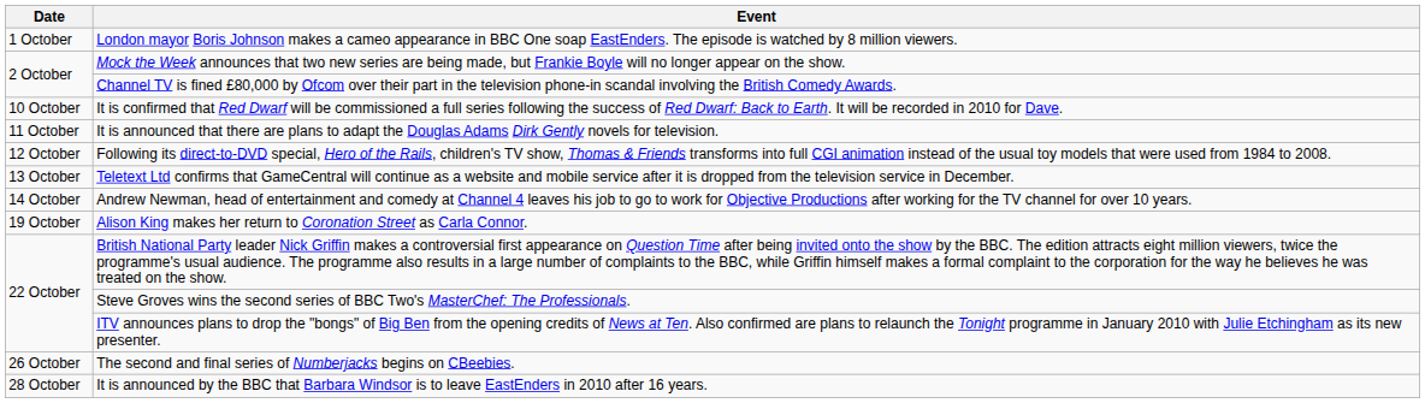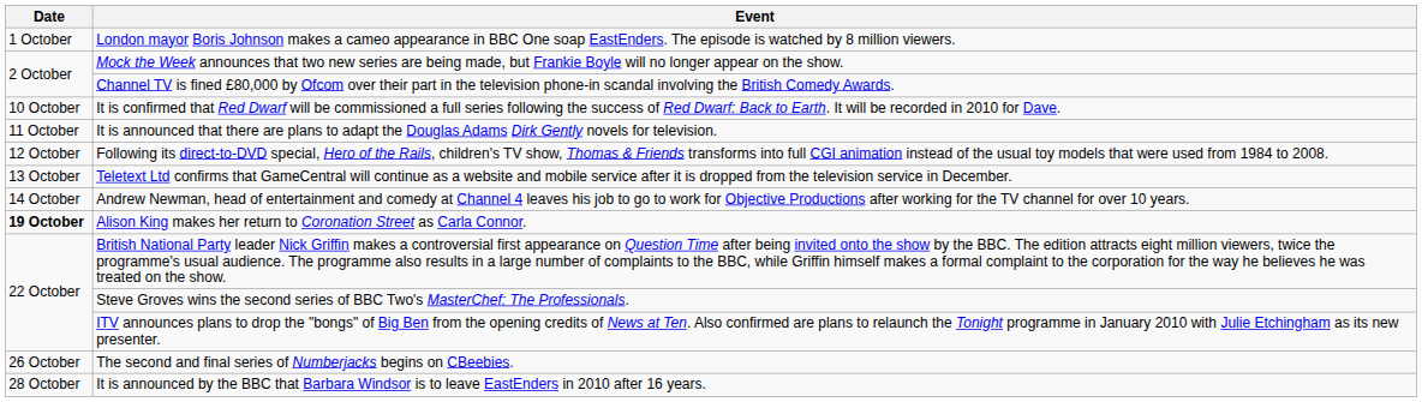row 10 | Date: normal -> bold
